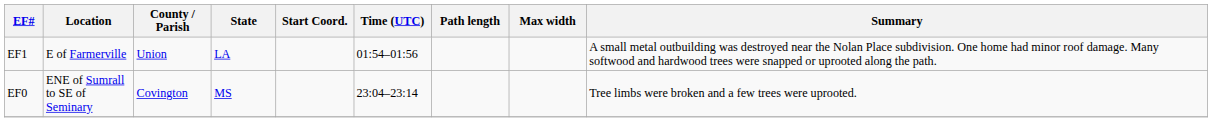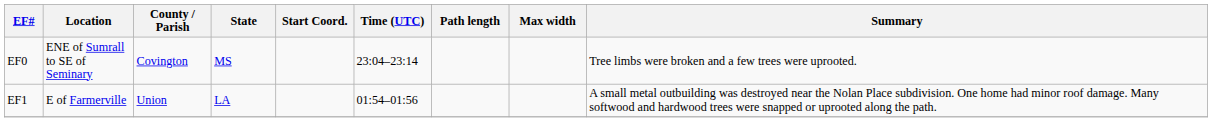rows swapped: EF0 <-> EF1
